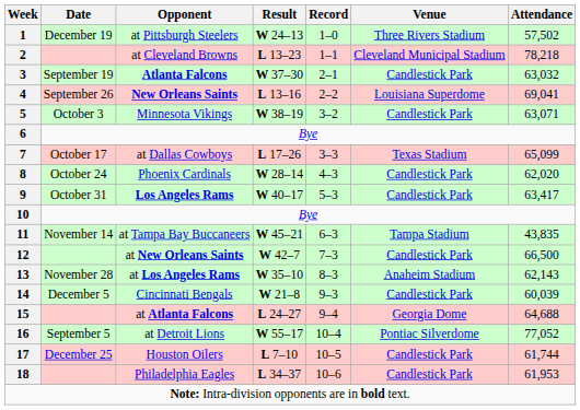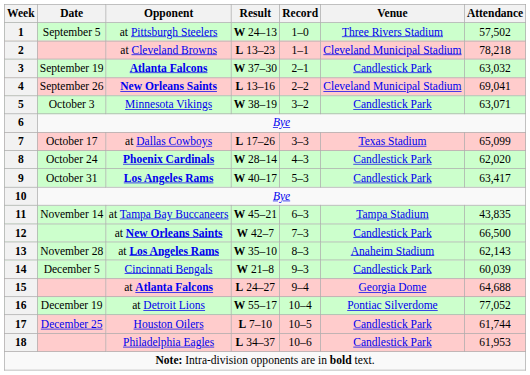1 | Date: December 19 -> September 5
4 | Venue: Louisiana Superdome -> Cleveland Municipal Stadium
8 | Opponent: normal -> bold
16 | Date: September 5 -> December 19
